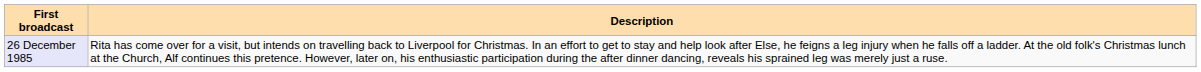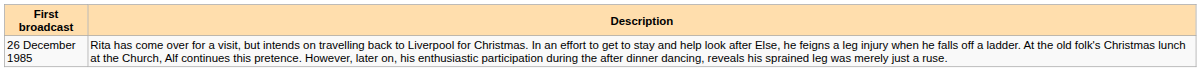26 December 1985 | First broadcast: lavender background -> no background
